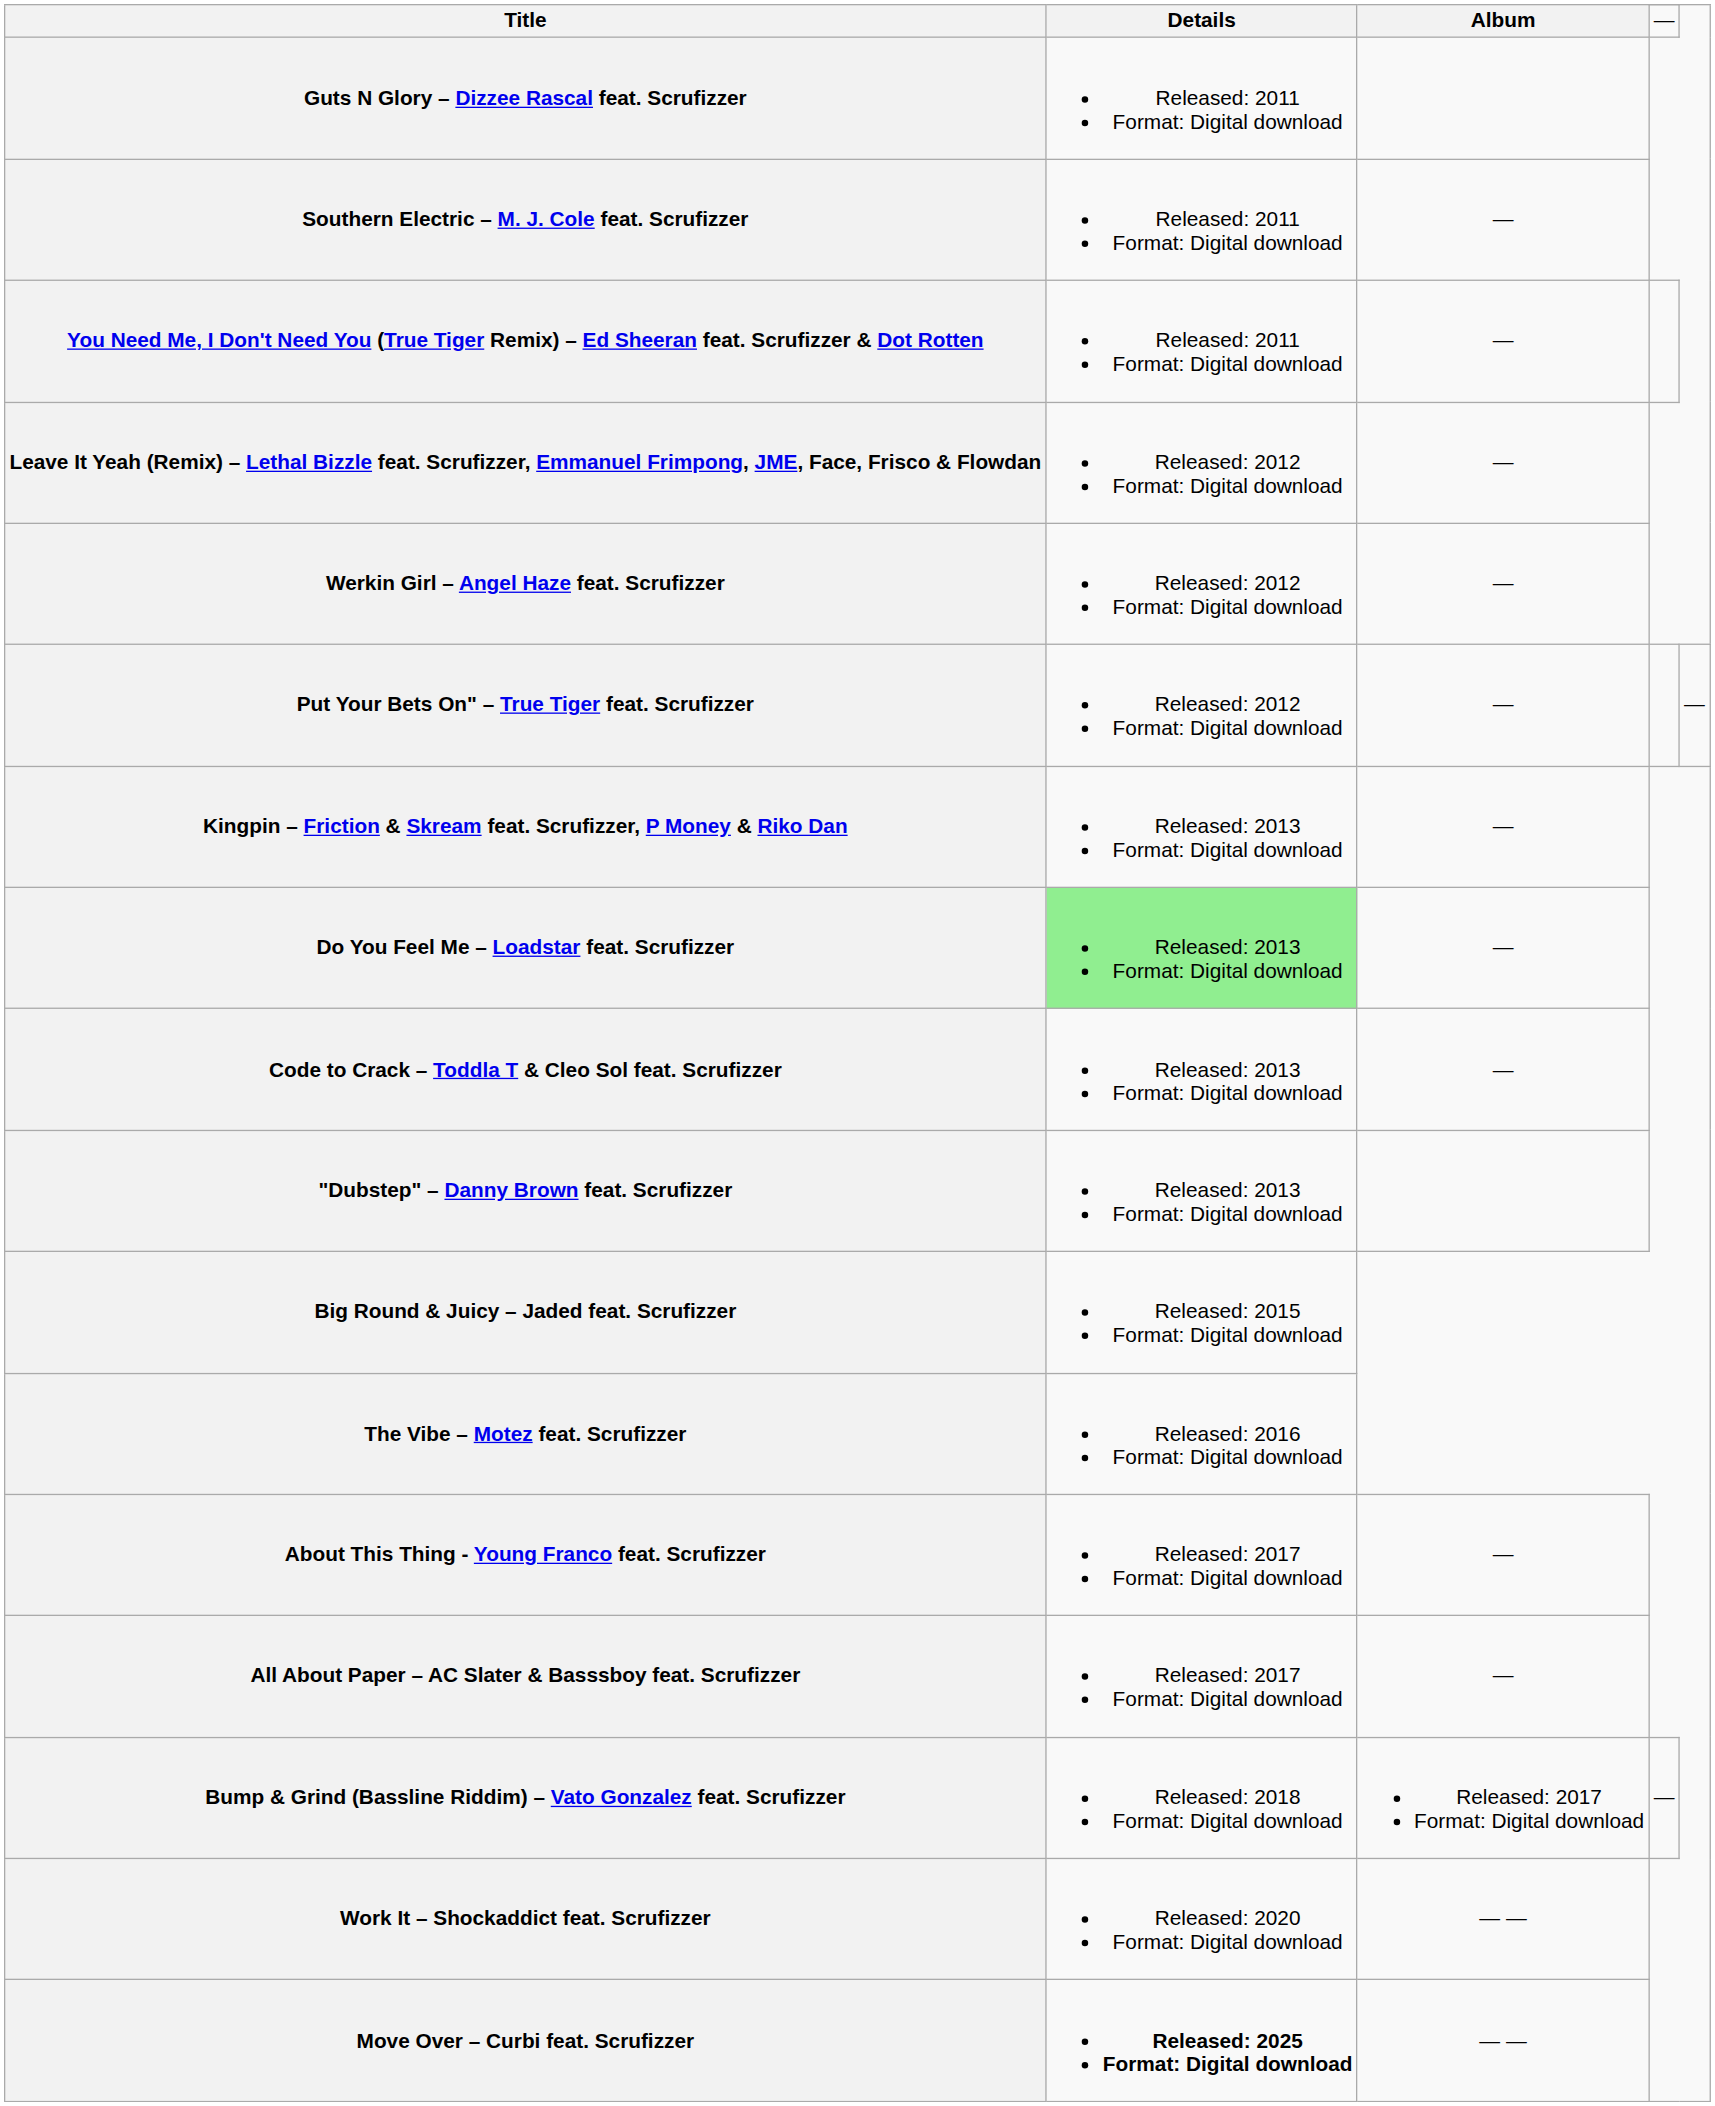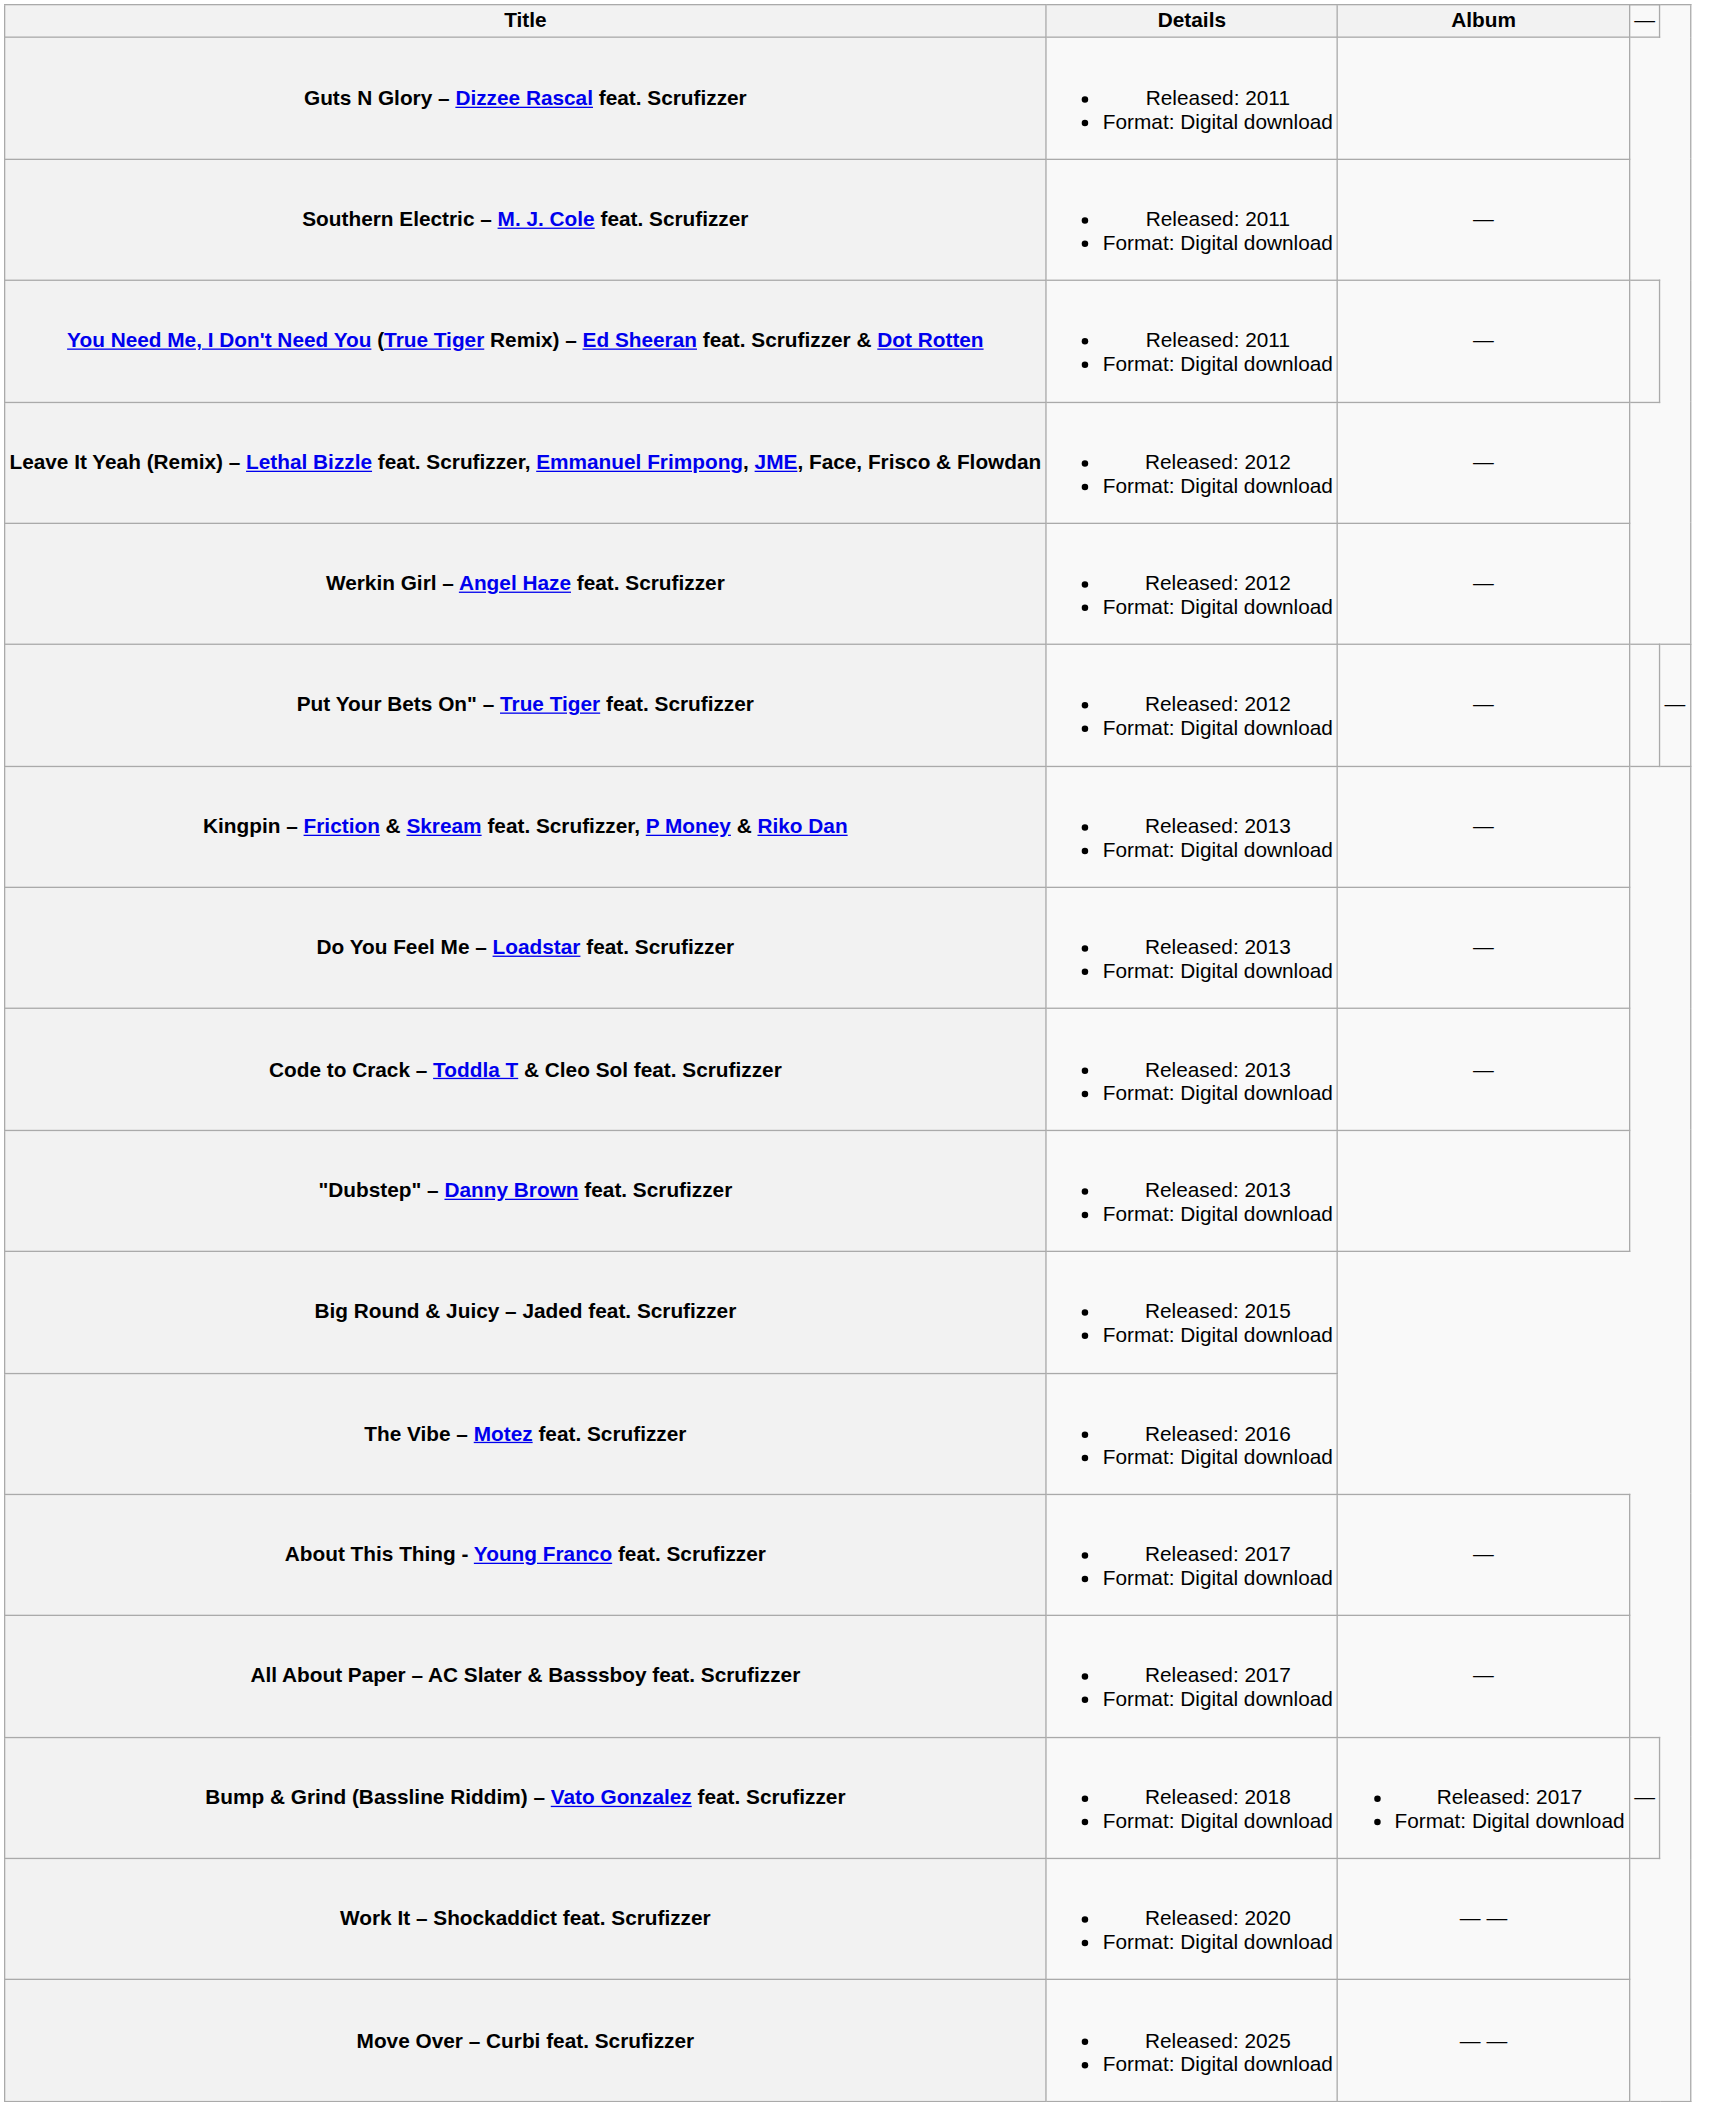Do You Feel Me – Loadstar feat. Scrufizzer | Details: lightgreen background -> no background
Move Over – Curbi feat. Scrufizzer | Details: bold -> normal
